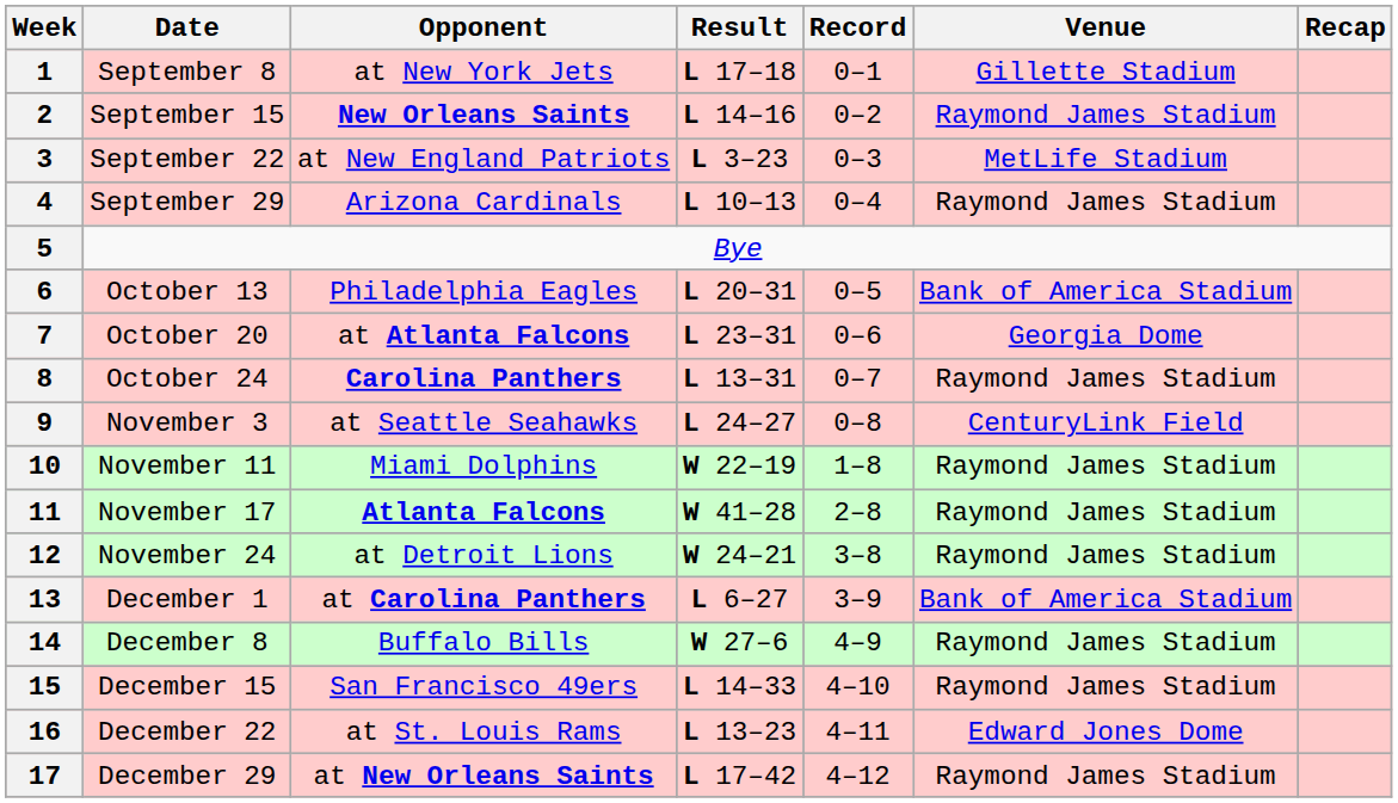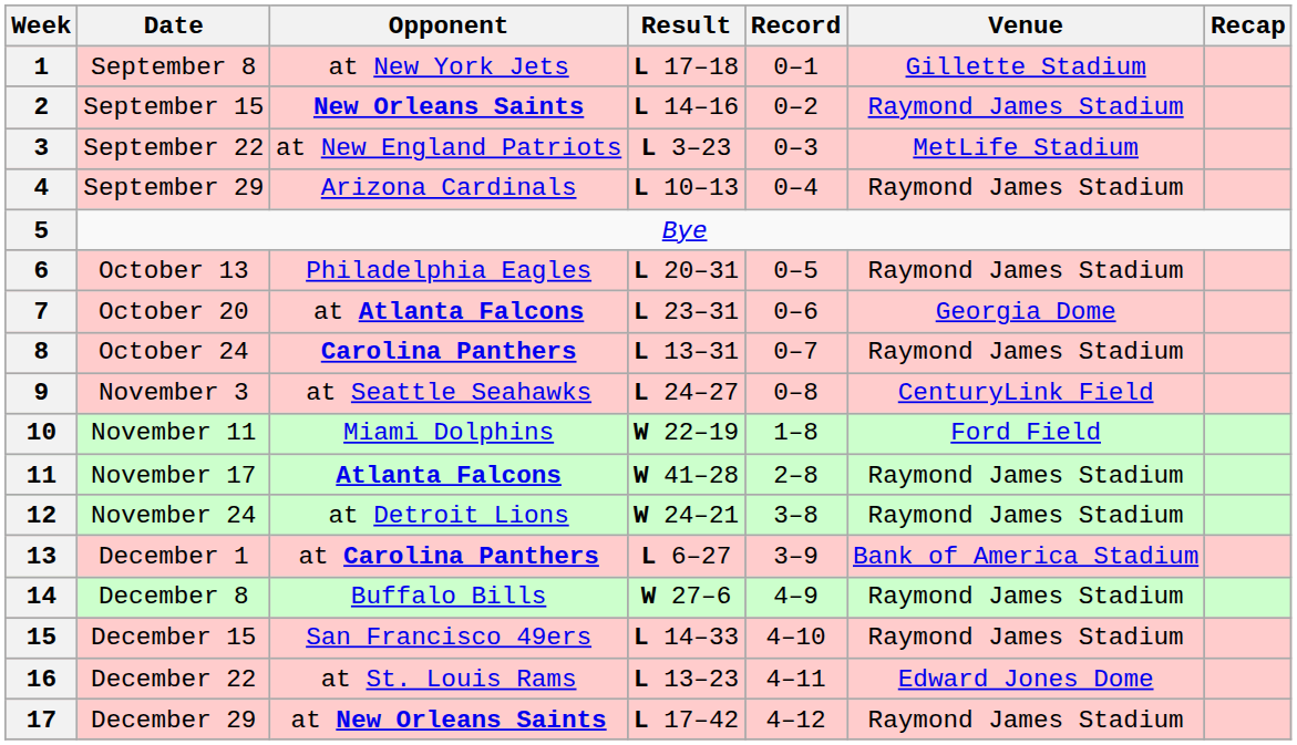6 | Venue: Bank of America Stadium -> Raymond James Stadium
10 | Venue: Raymond James Stadium -> Ford Field
